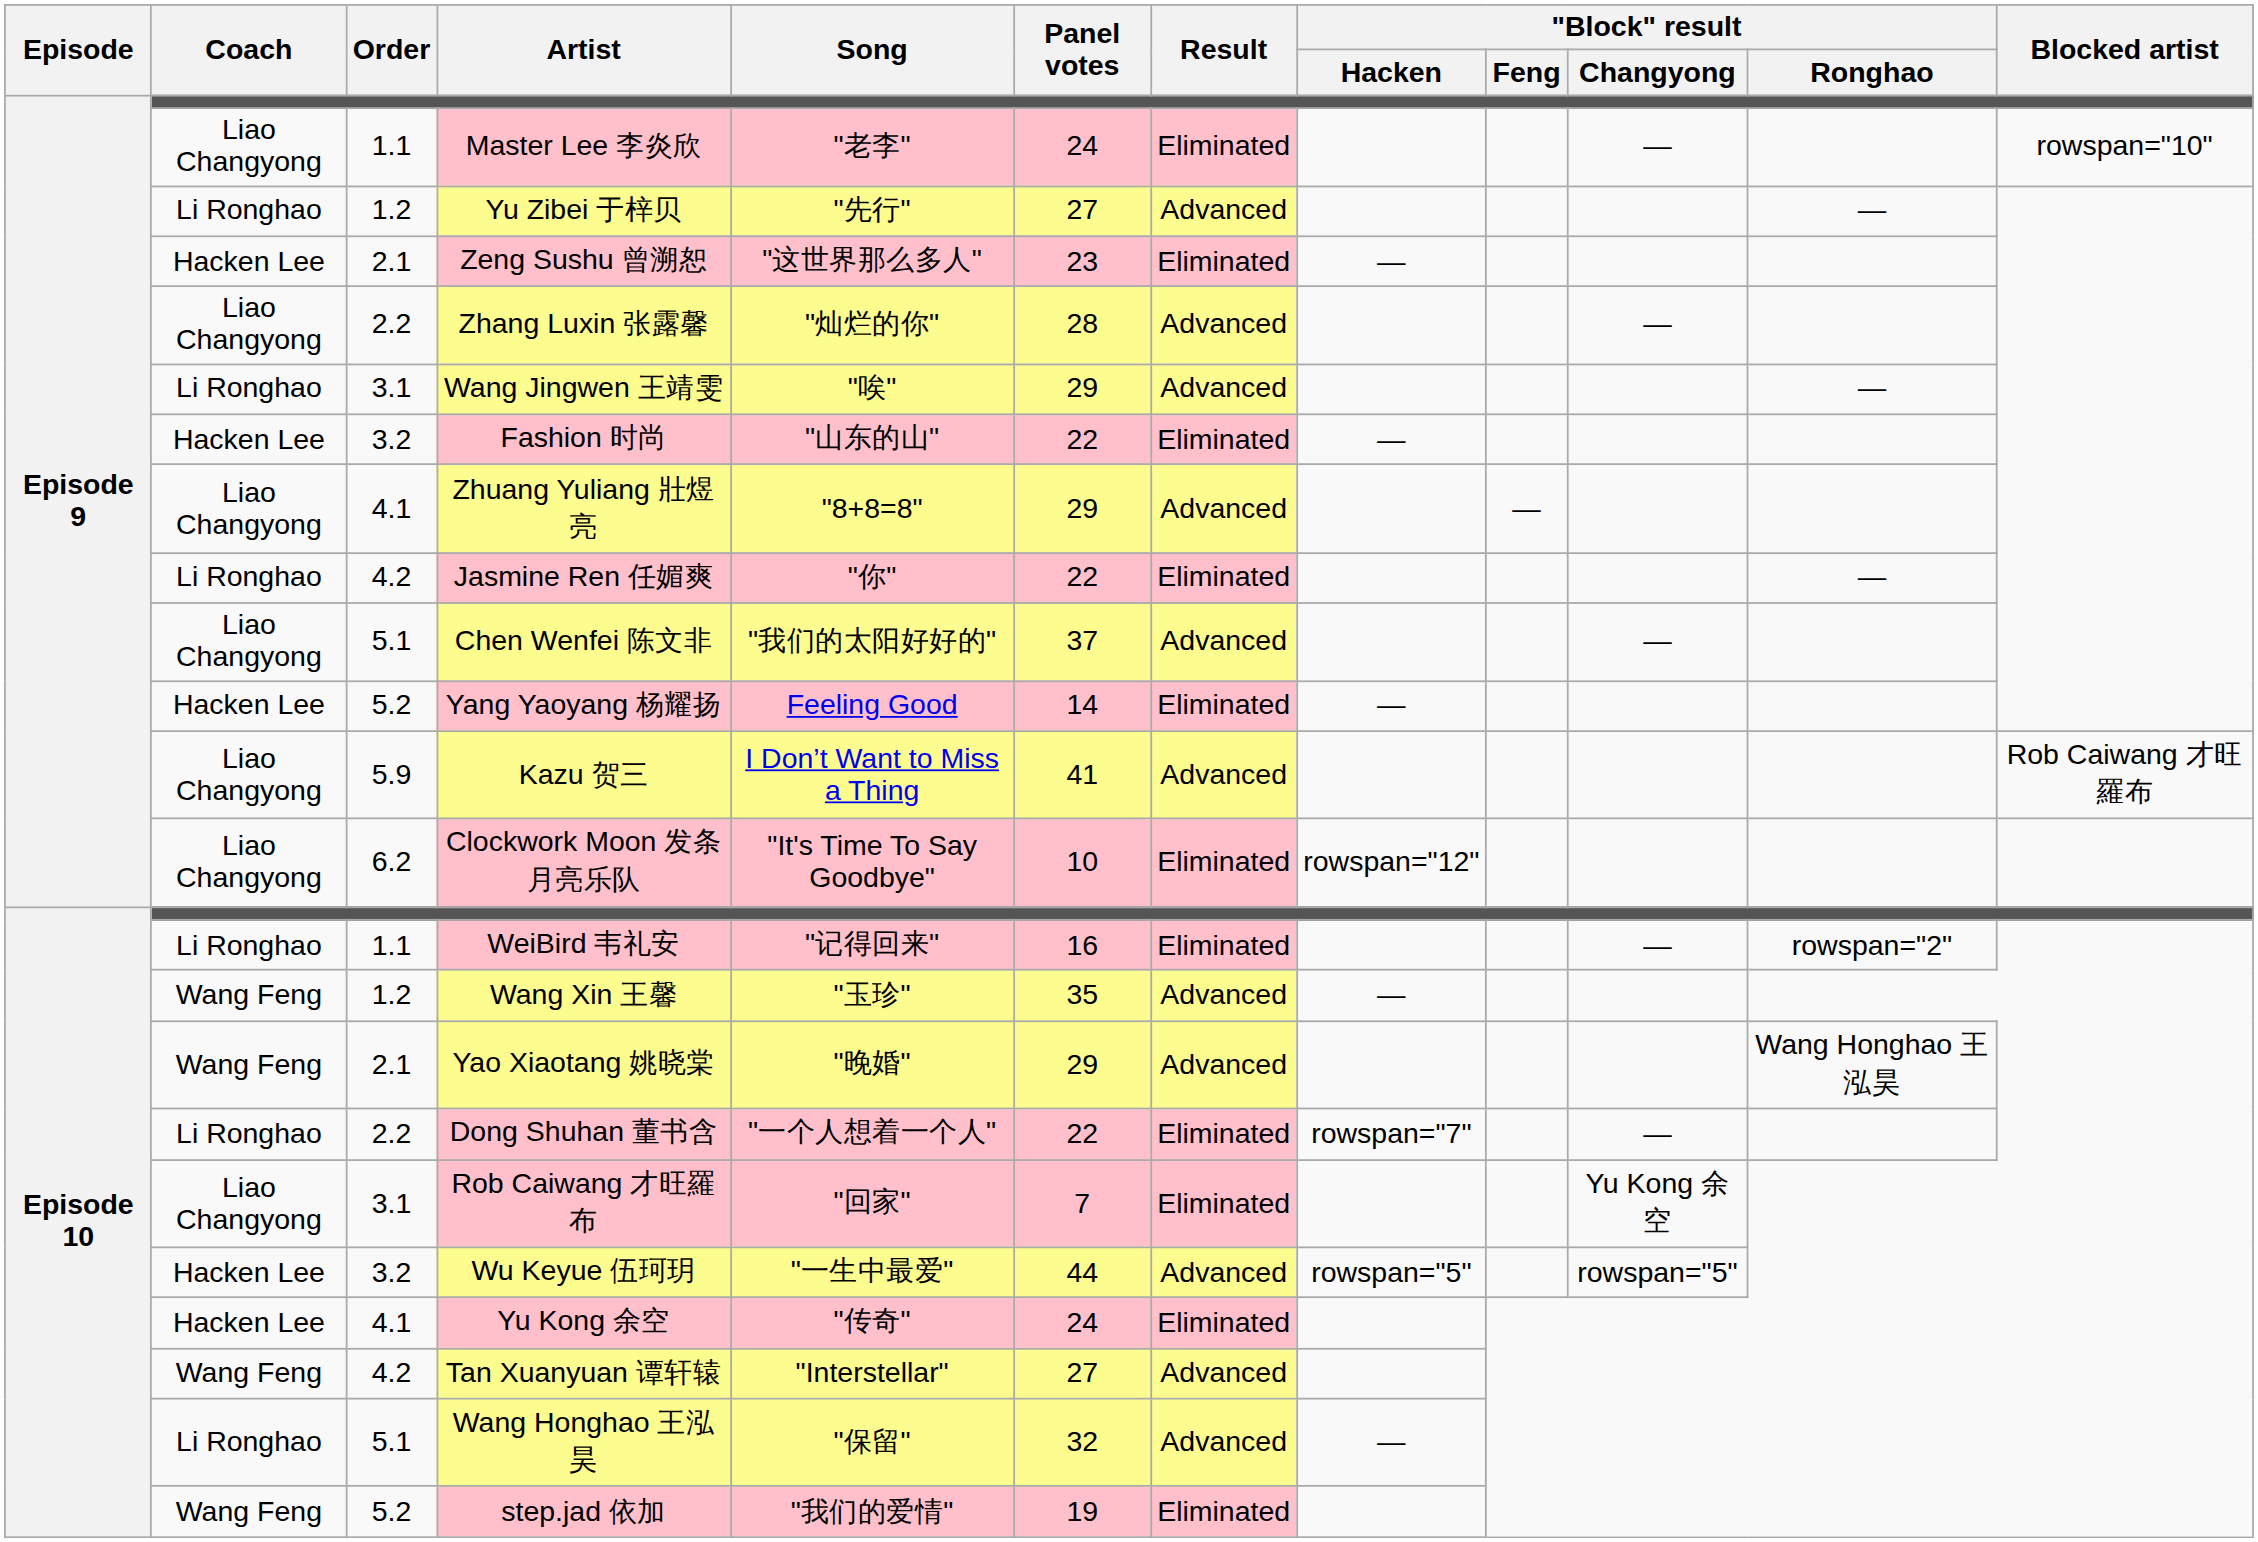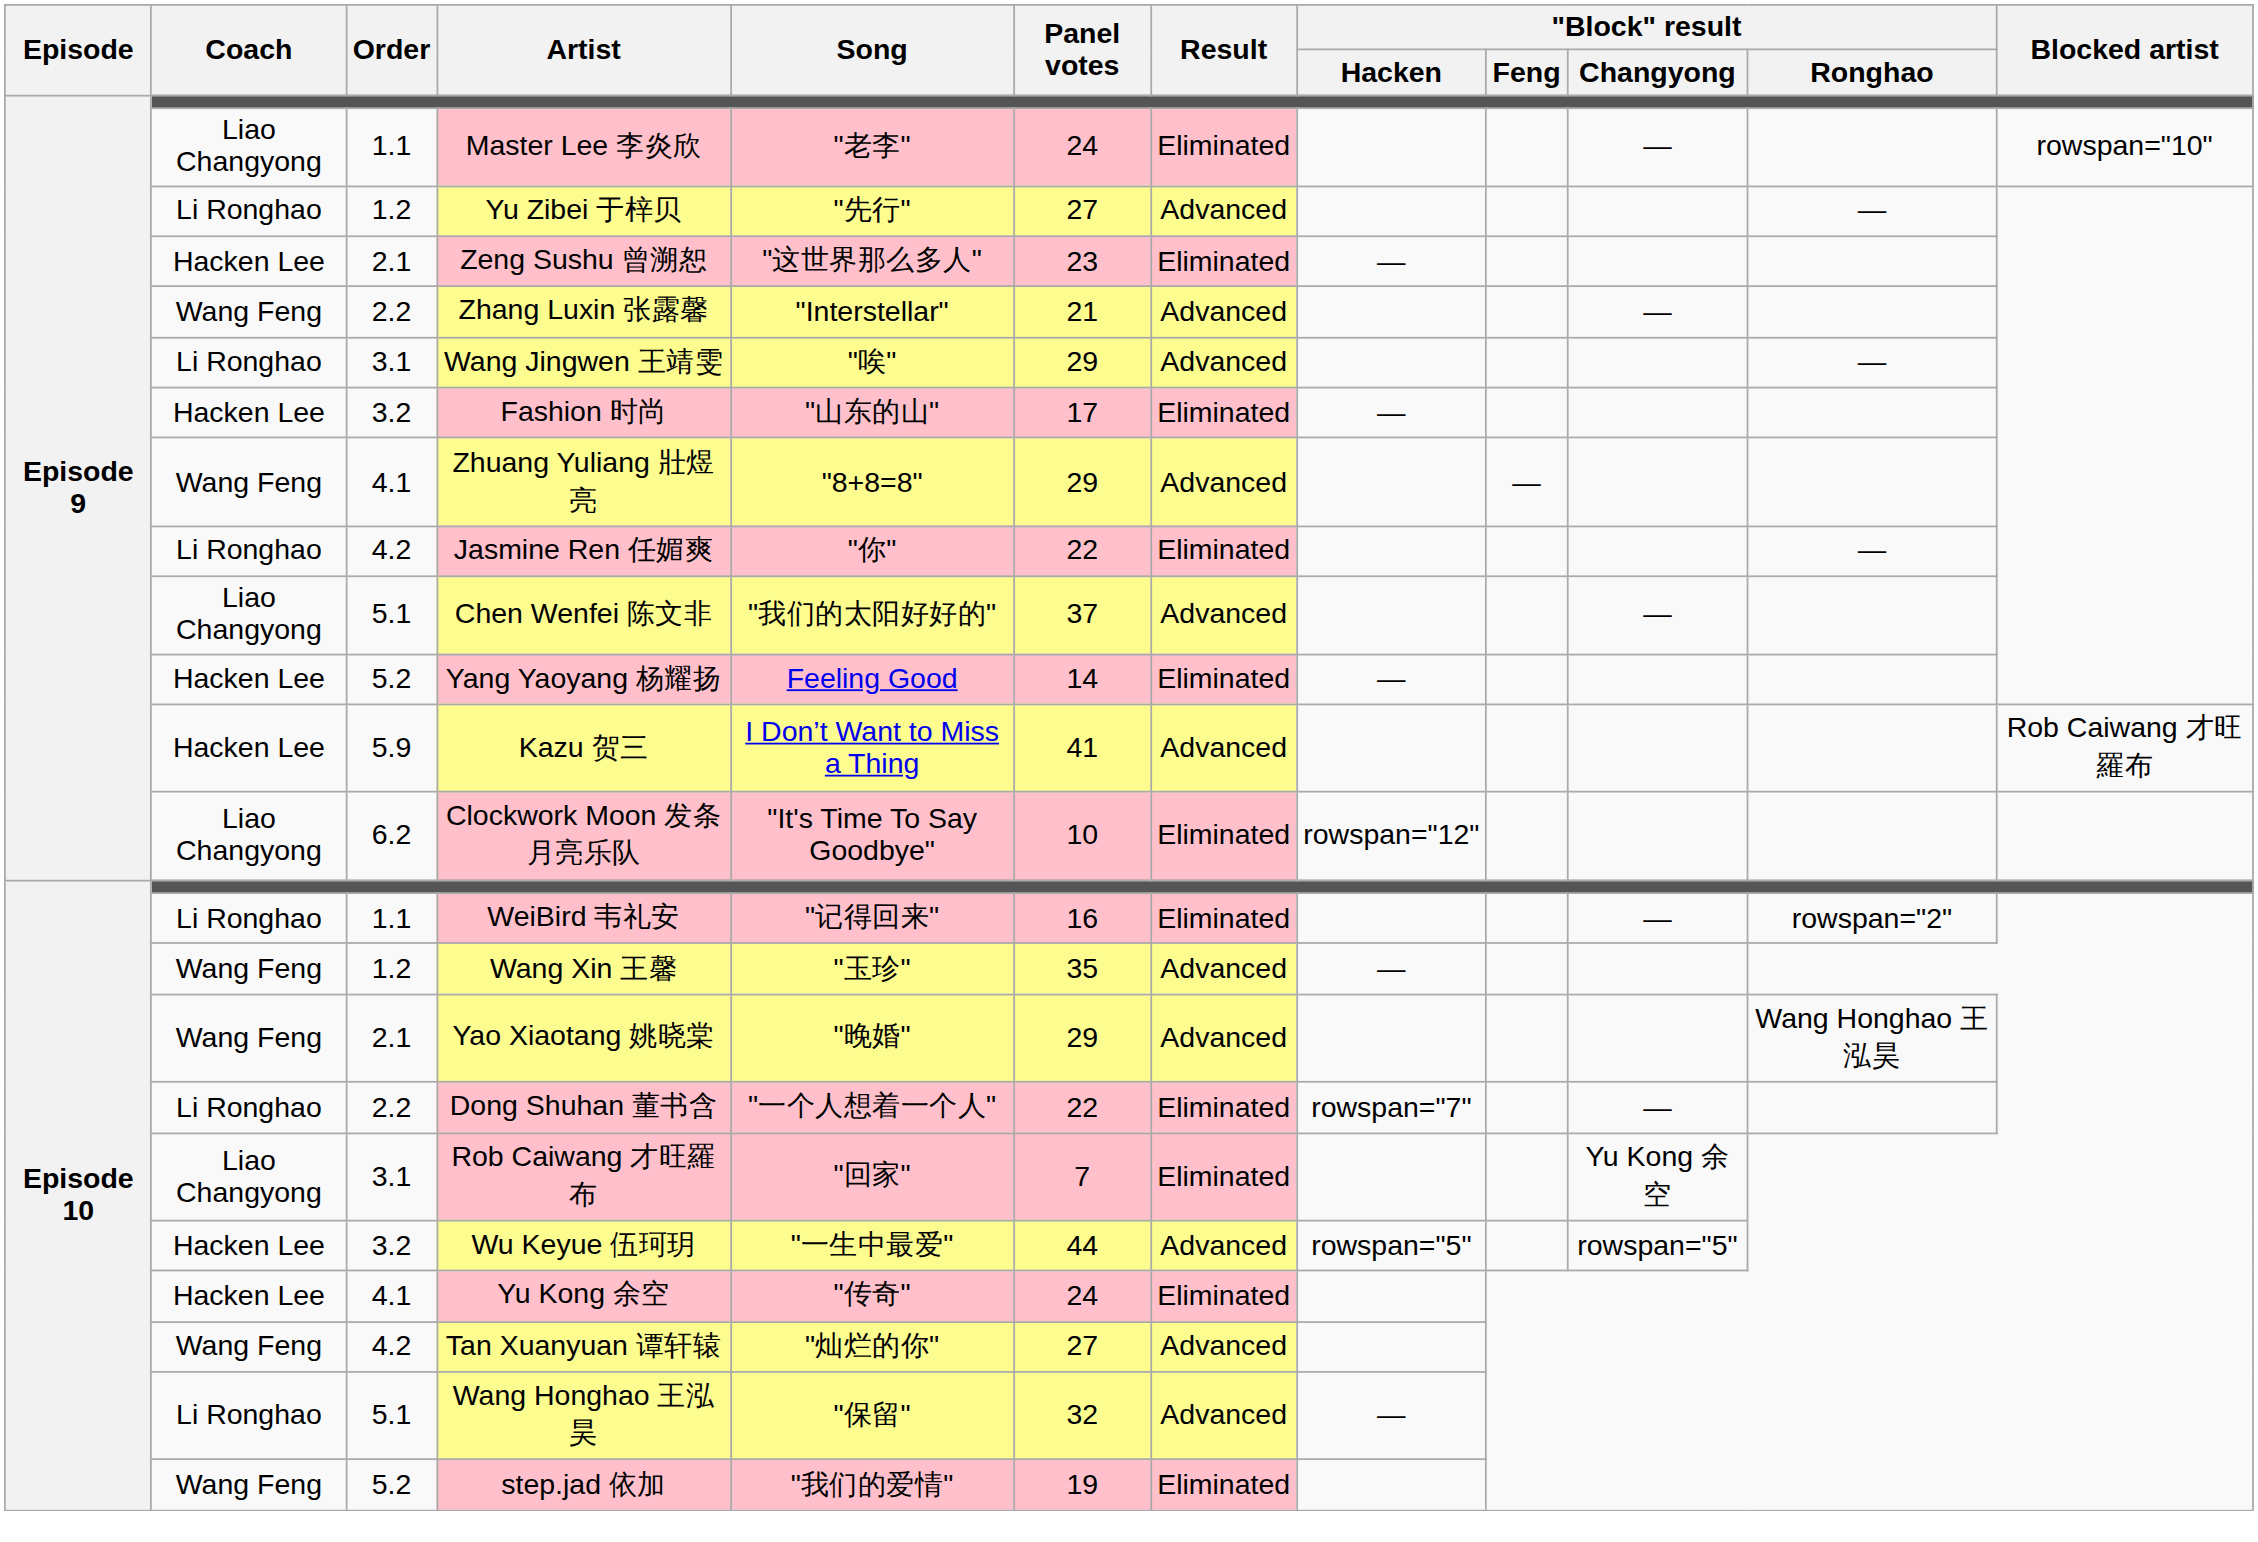Zhang Luxin 张露馨 | Coach: Liao Changyong -> Wang Feng
Zhang Luxin 张露馨 | Song: "灿烂的你" -> "Interstellar"
Zhang Luxin 张露馨 | Panel votes: 28 -> 21
Fashion 时尚 | Panel votes: 22 -> 17
Zhuang Yuliang 壯煜亮 | Coach: Liao Changyong -> Wang Feng
Kazu 贺三 | Coach: Liao Changyong -> Hacken Lee
Tan Xuanyuan 谭轩辕 | Song: "Interstellar" -> "灿烂的你"
